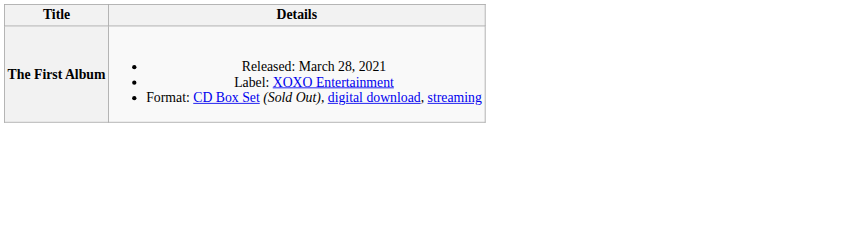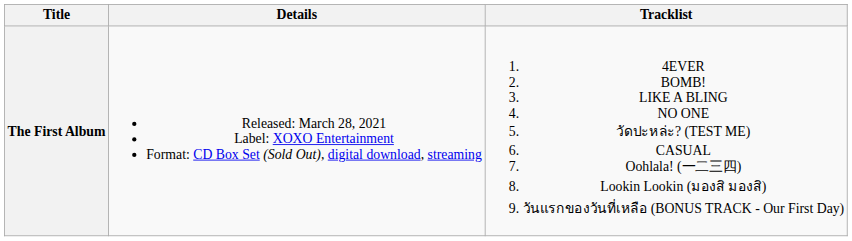+ column: Tracklist | 4EVER BOMB! LIKE A BLING NO ONE วัดปะหล่ะ? (TEST ME) CASUAL Oohlala! (一二三四) Lookin Lookin (มองสิ มองสิ) วันแรกของวันที่เหลือ (BONUS TRACK - Our First Day)
